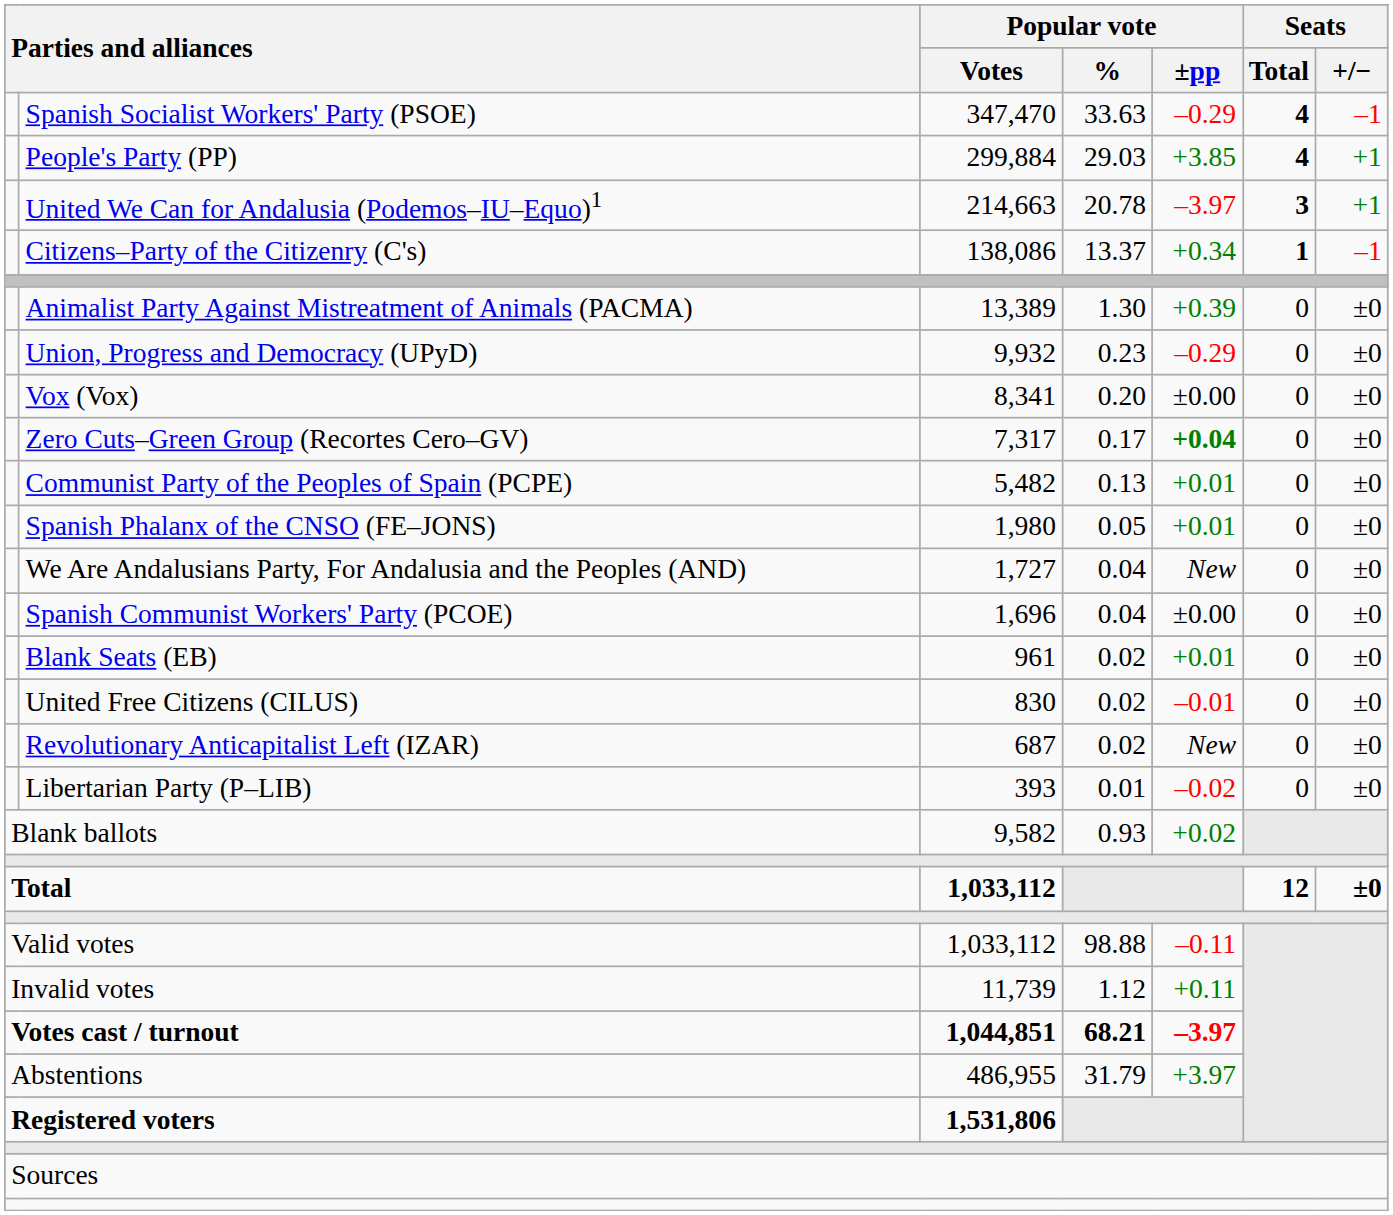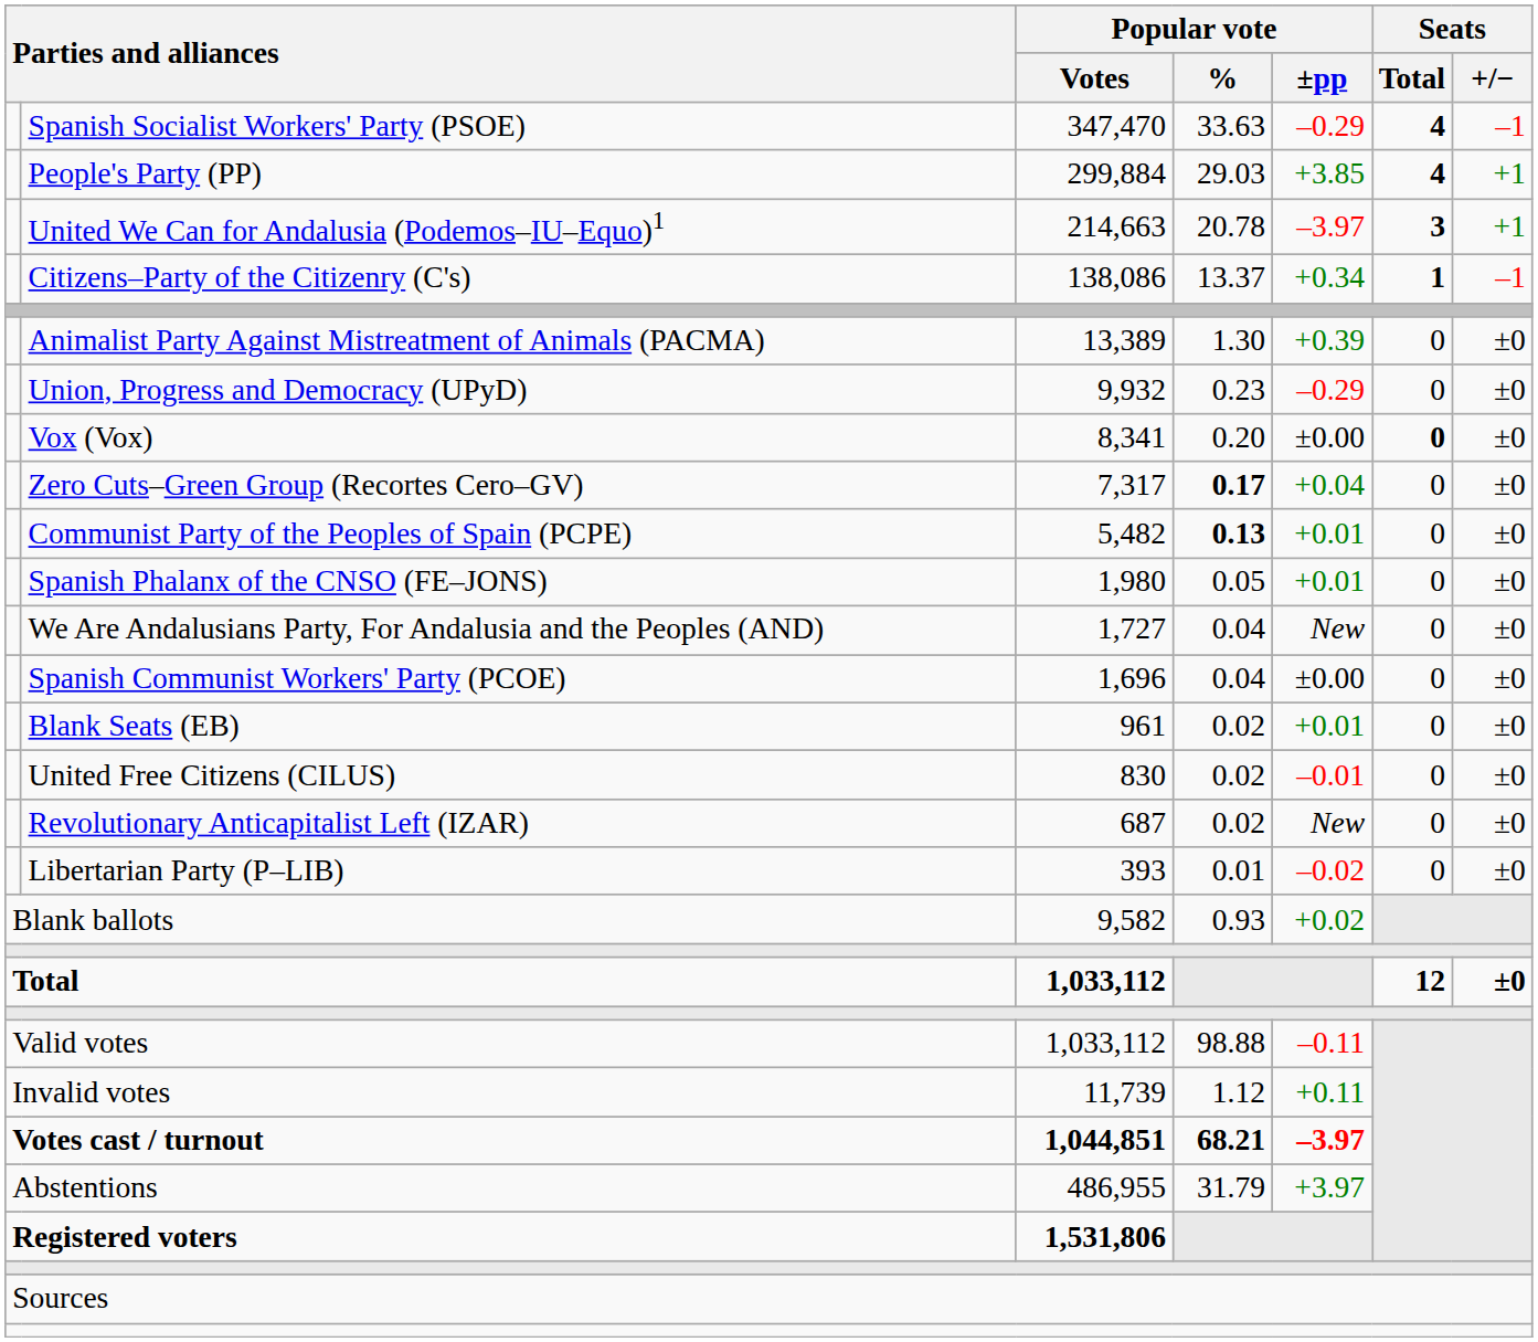Vox (Vox) | Seats / Total: normal -> bold
Zero Cuts–Green Group (Recortes Cero–GV) | Popular vote / %: normal -> bold
Zero Cuts–Green Group (Recortes Cero–GV) | Popular vote / ±pp: bold -> normal
Communist Party of the Peoples of Spain (PCPE) | Popular vote / %: normal -> bold
